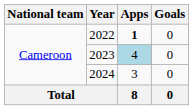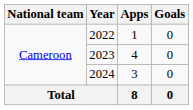2022 | Apps: bold -> normal
2023 | Apps: lightblue background -> no background
